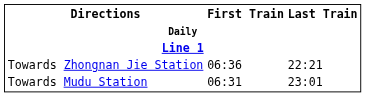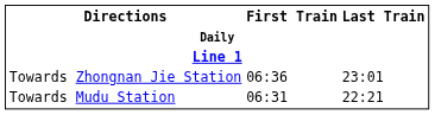Towards Zhongnan Jie Station | Last Train / Daily: 22:21 -> 23:01
Towards Mudu Station | Last Train / Daily: 23:01 -> 22:21
